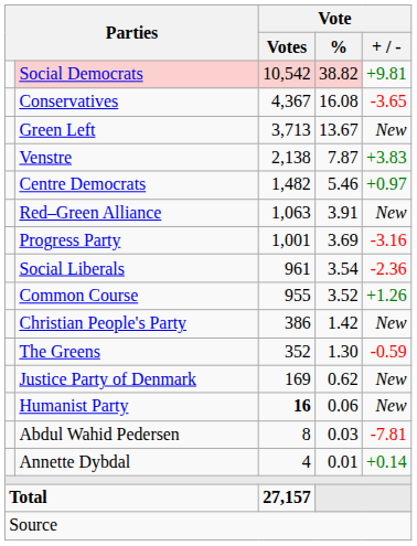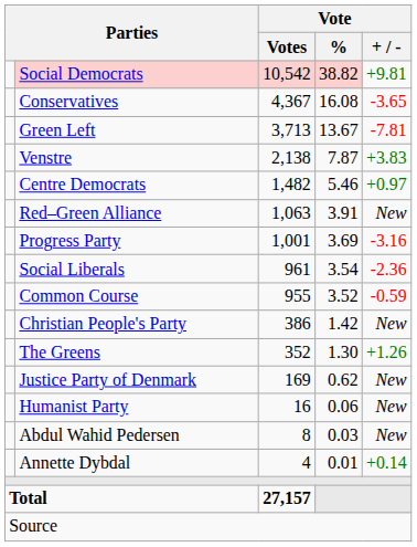Green Left | Vote / + / -: New -> -7.81
Common Course | Vote / + / -: +1.26 -> -0.59
The Greens | Vote / + / -: -0.59 -> +1.26
Humanist Party | Vote / Votes: bold -> normal
Abdul Wahid Pedersen | Vote / + / -: -7.81 -> New
